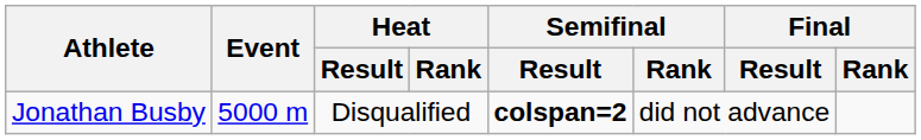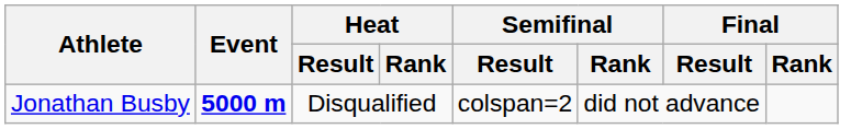Jonathan Busby | Event: normal -> bold
Jonathan Busby | Semifinal / Result: bold -> normal
